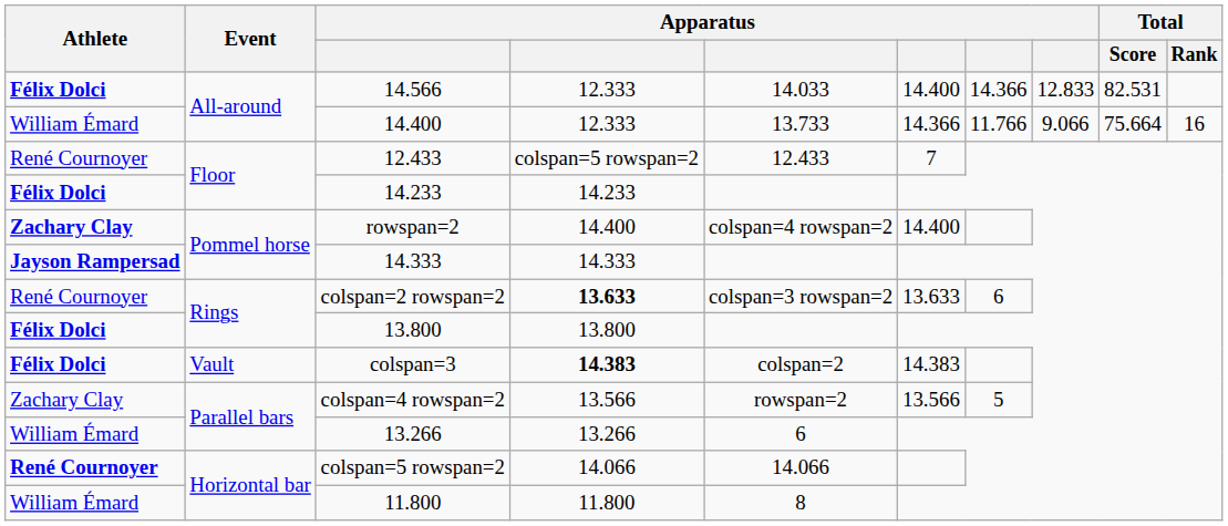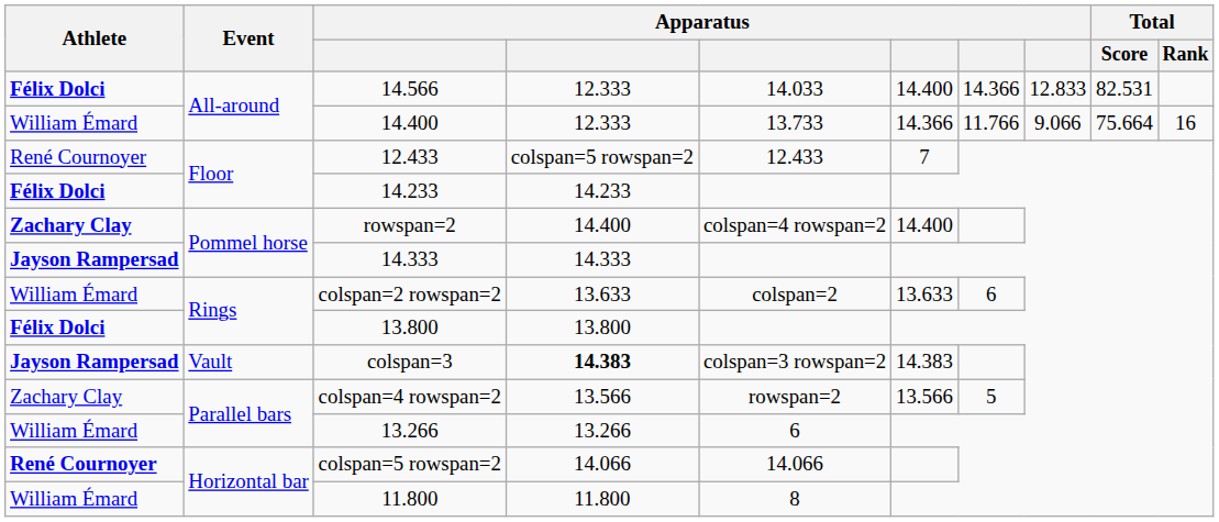colspan=2 rowspan=2 | Athlete: René Cournoyer -> William Émard
colspan=2 rowspan=2 | column 4: bold -> normal
colspan=2 rowspan=2 | column 5: colspan=3 rowspan=2 -> colspan=2
colspan=3 | Athlete: Félix Dolci -> Jayson Rampersad
colspan=3 | column 5: colspan=2 -> colspan=3 rowspan=2
